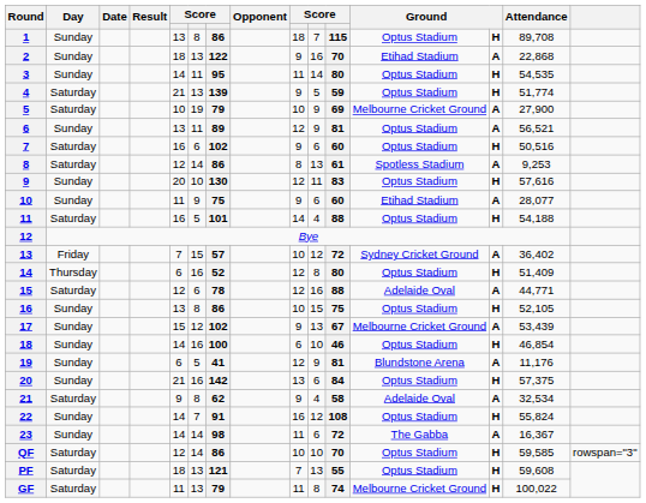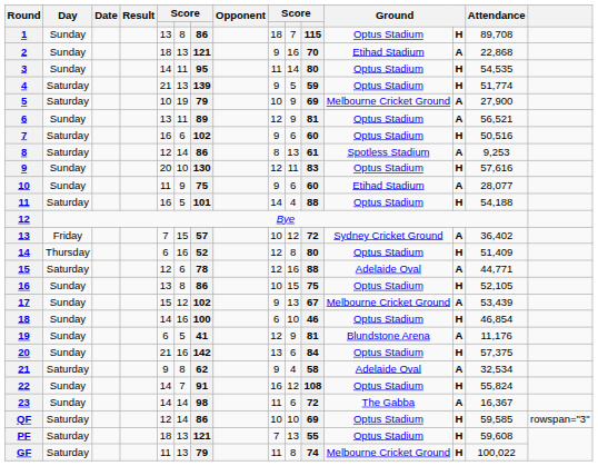2 | column 7: 122 -> 121
QF | column 11: 70 -> 69
